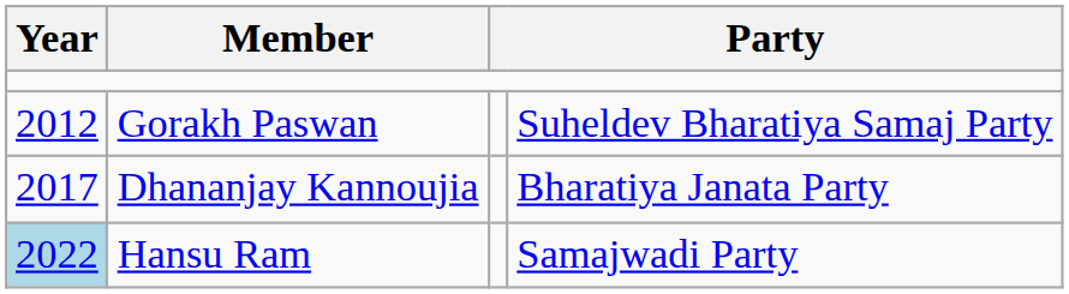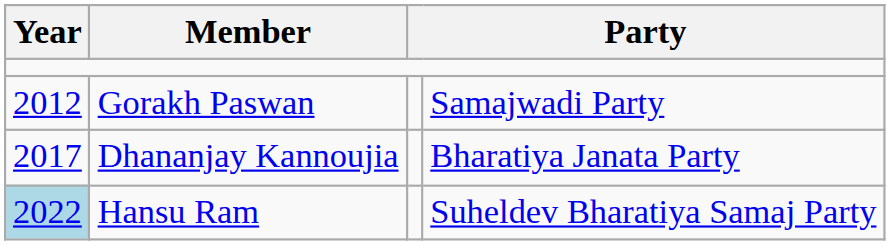Gorakh Paswan | column 4: Suheldev Bharatiya Samaj Party -> Samajwadi Party
Hansu Ram | column 4: Samajwadi Party -> Suheldev Bharatiya Samaj Party
